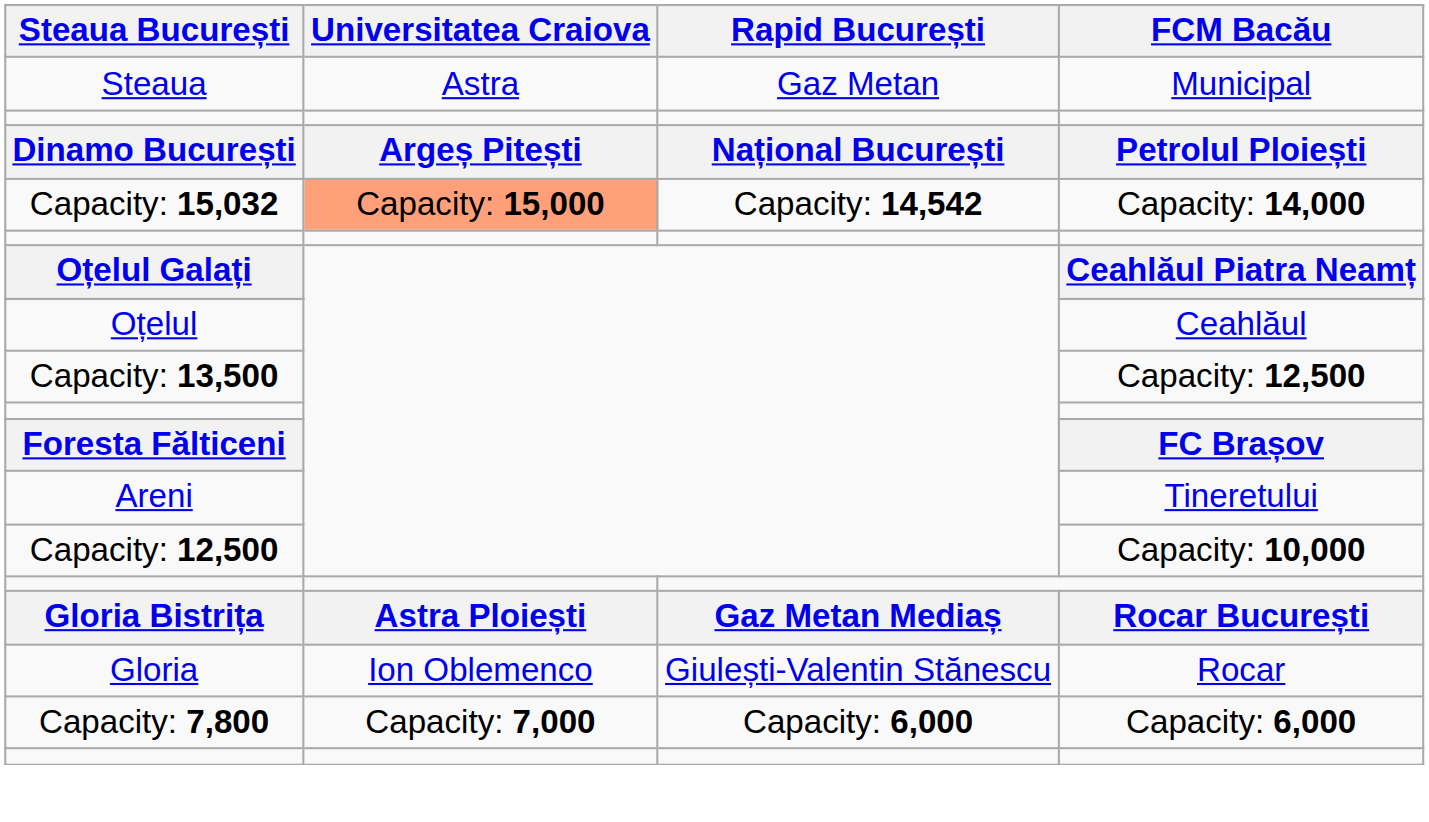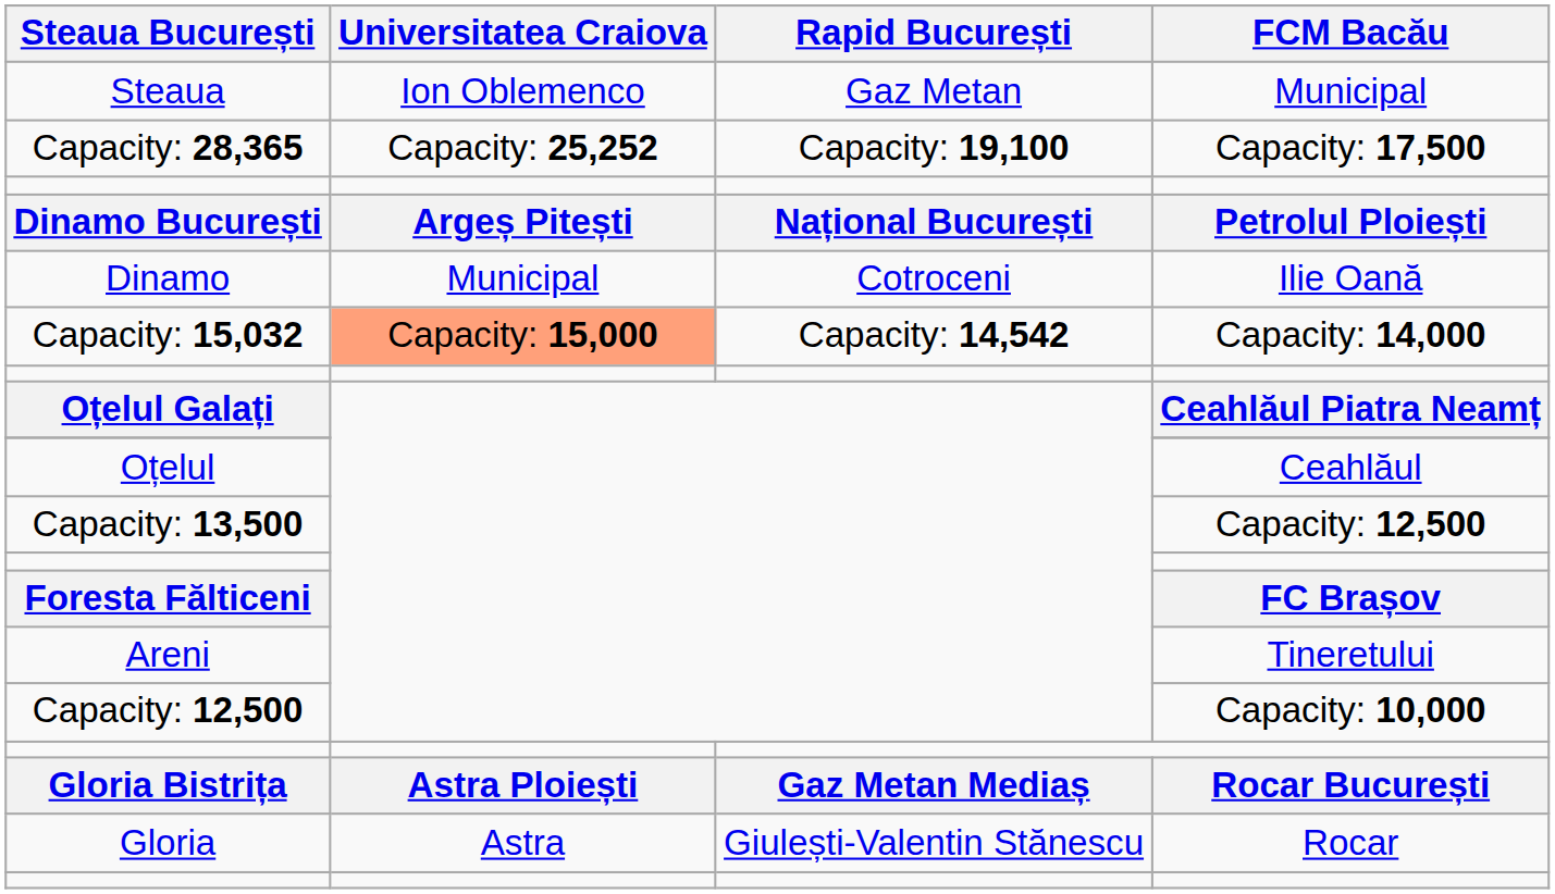Steaua | Universitatea Craiova: Astra -> Ion Oblemenco
+ row: Capacity: 28,365 | Capacity: 25,252 | Capacity: 19,100 | Capacity: 17,500
+ row: Dinamo | Municipal | Cotroceni | Ilie Oană
Gloria | Universitatea Craiova: Ion Oblemenco -> Astra
- row: Capacity: 7,800 | Capacity: 7,000 | Capacity: 6,000 | Capacity: 6,000
